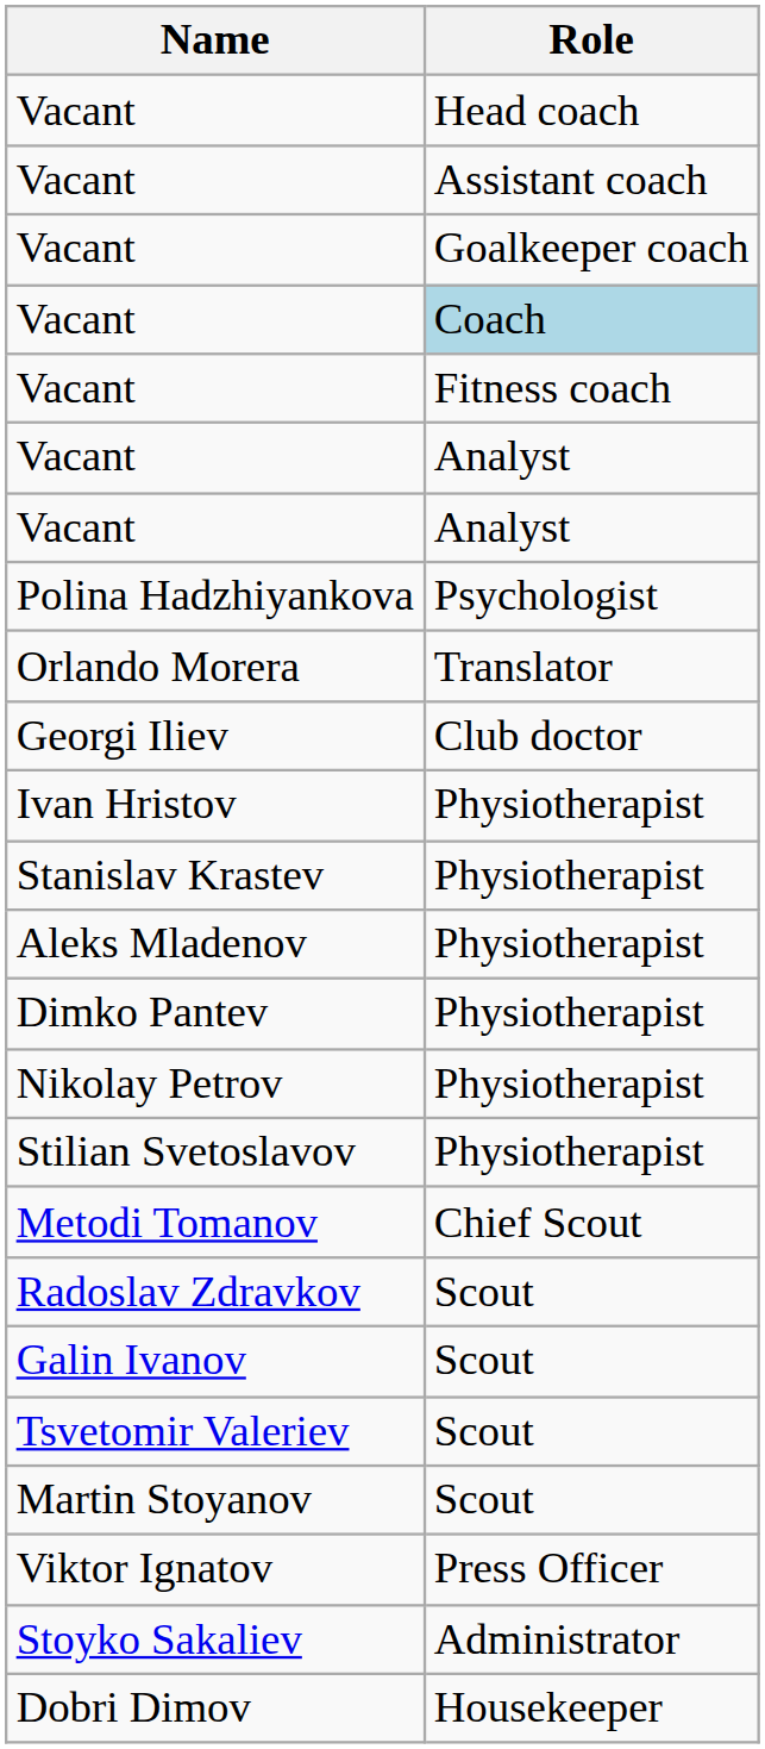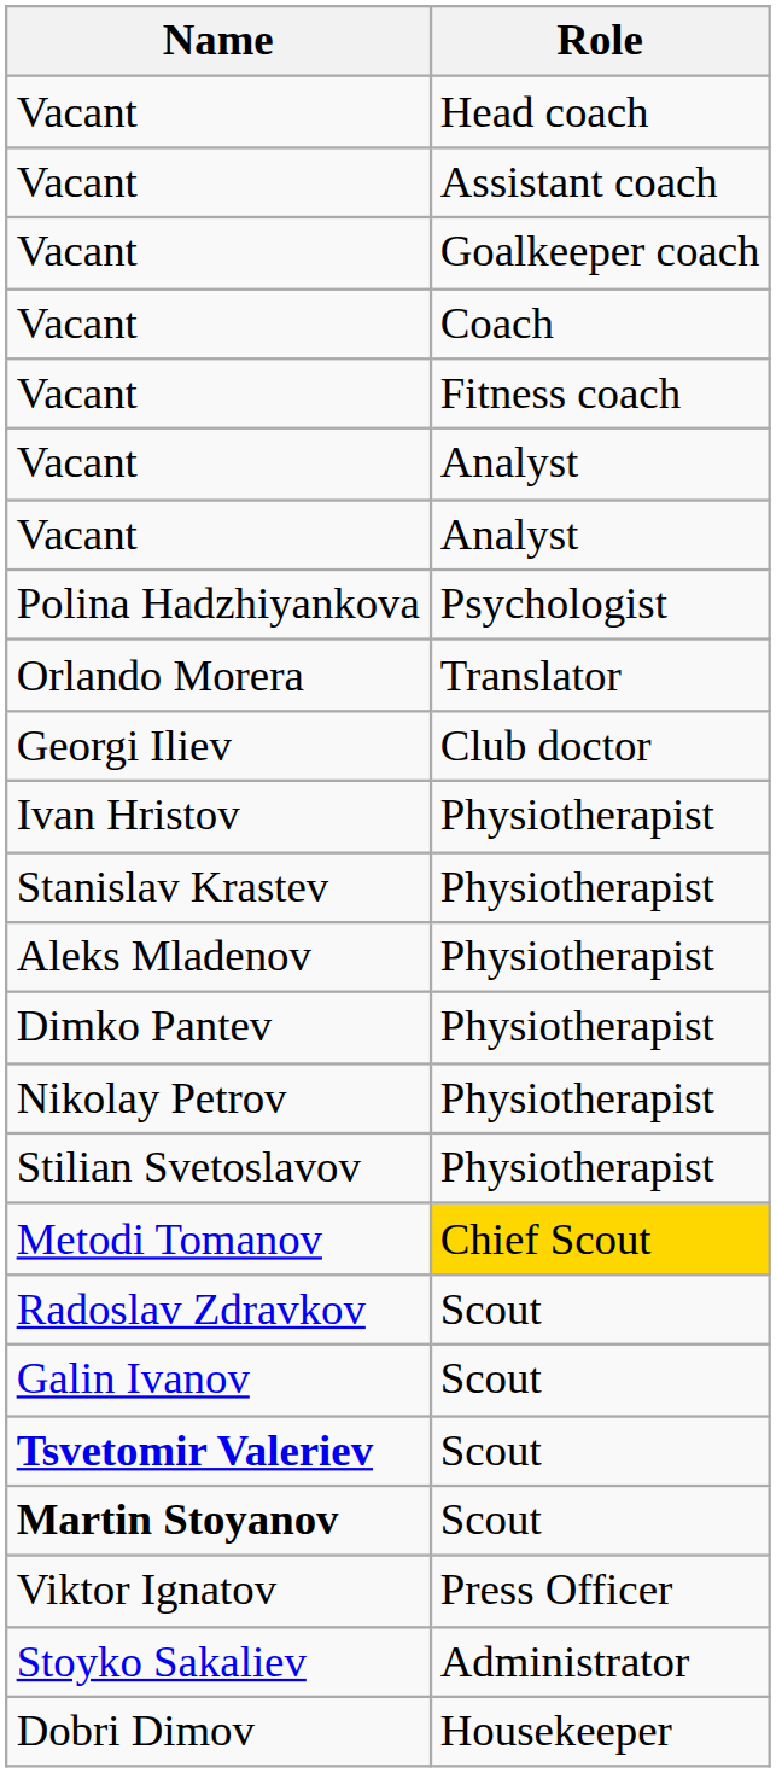row 5 | Role: lightblue background -> no background
row 18 | Role: no background -> gold background
row 21 | Name: normal -> bold
row 22 | Name: normal -> bold
